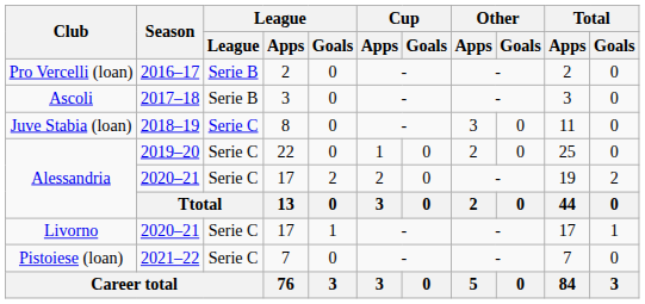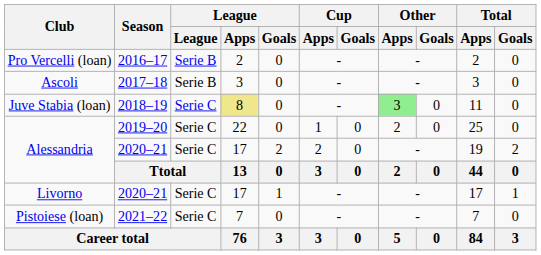Juve Stabia (loan) | League / Apps: no background -> khaki background
Juve Stabia (loan) | Other / Apps: no background -> lightgreen background
